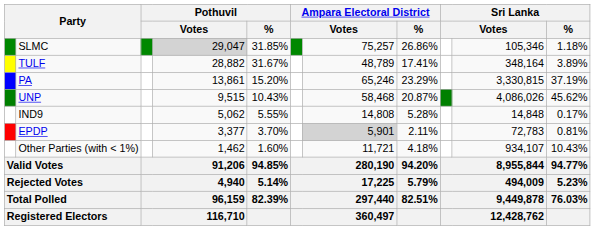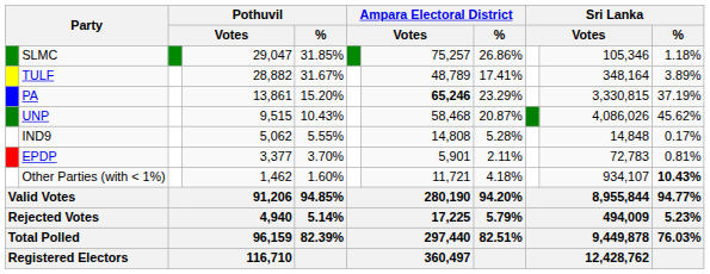SLMC | column 4: lightgrey background -> no background
PA | column 7: normal -> bold
EPDP | column 7: lightgrey background -> no background
Other Parties (with < 1%) | Sri Lanka / %: normal -> bold
